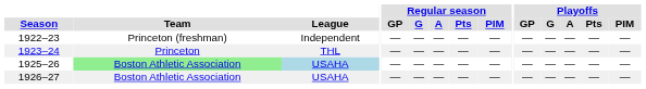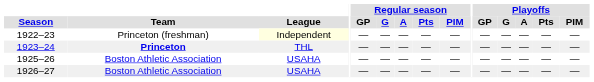1922–23 | League: no background -> lightyellow background
1923–24 | Team: normal -> bold
1925–26 | Team: lightgreen background -> no background
1925–26 | League: lightblue background -> no background
